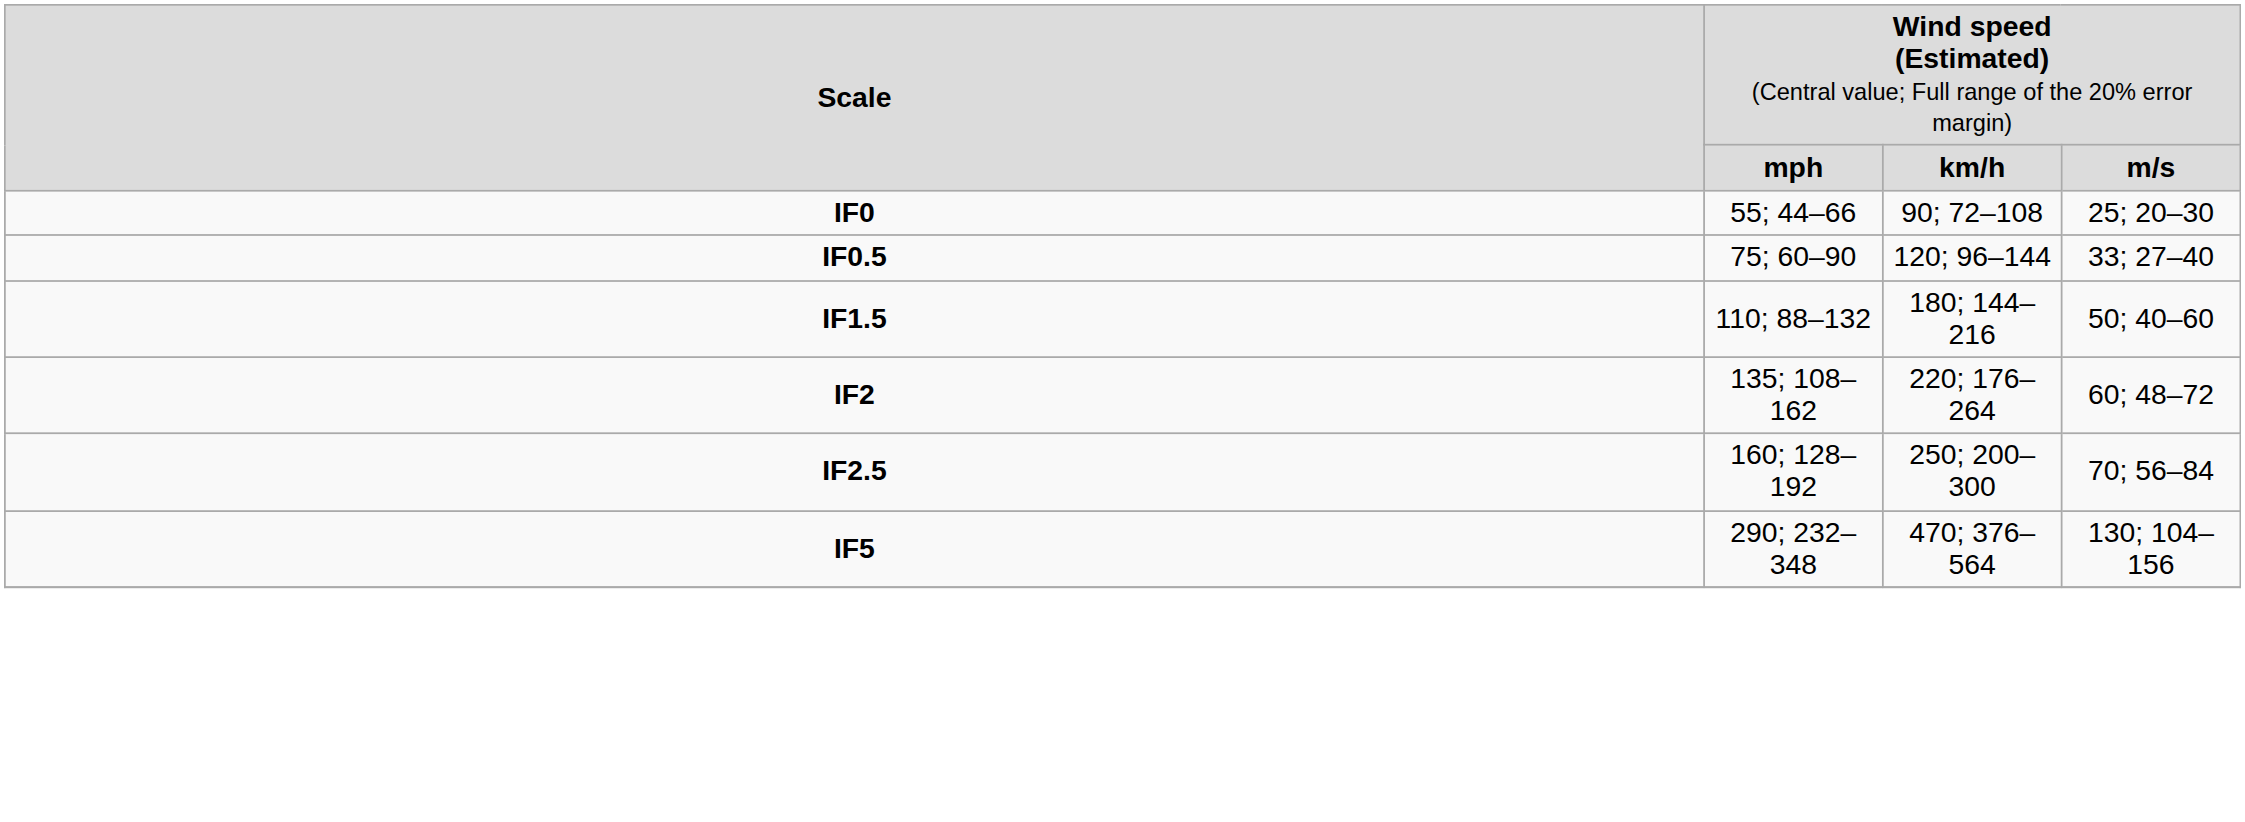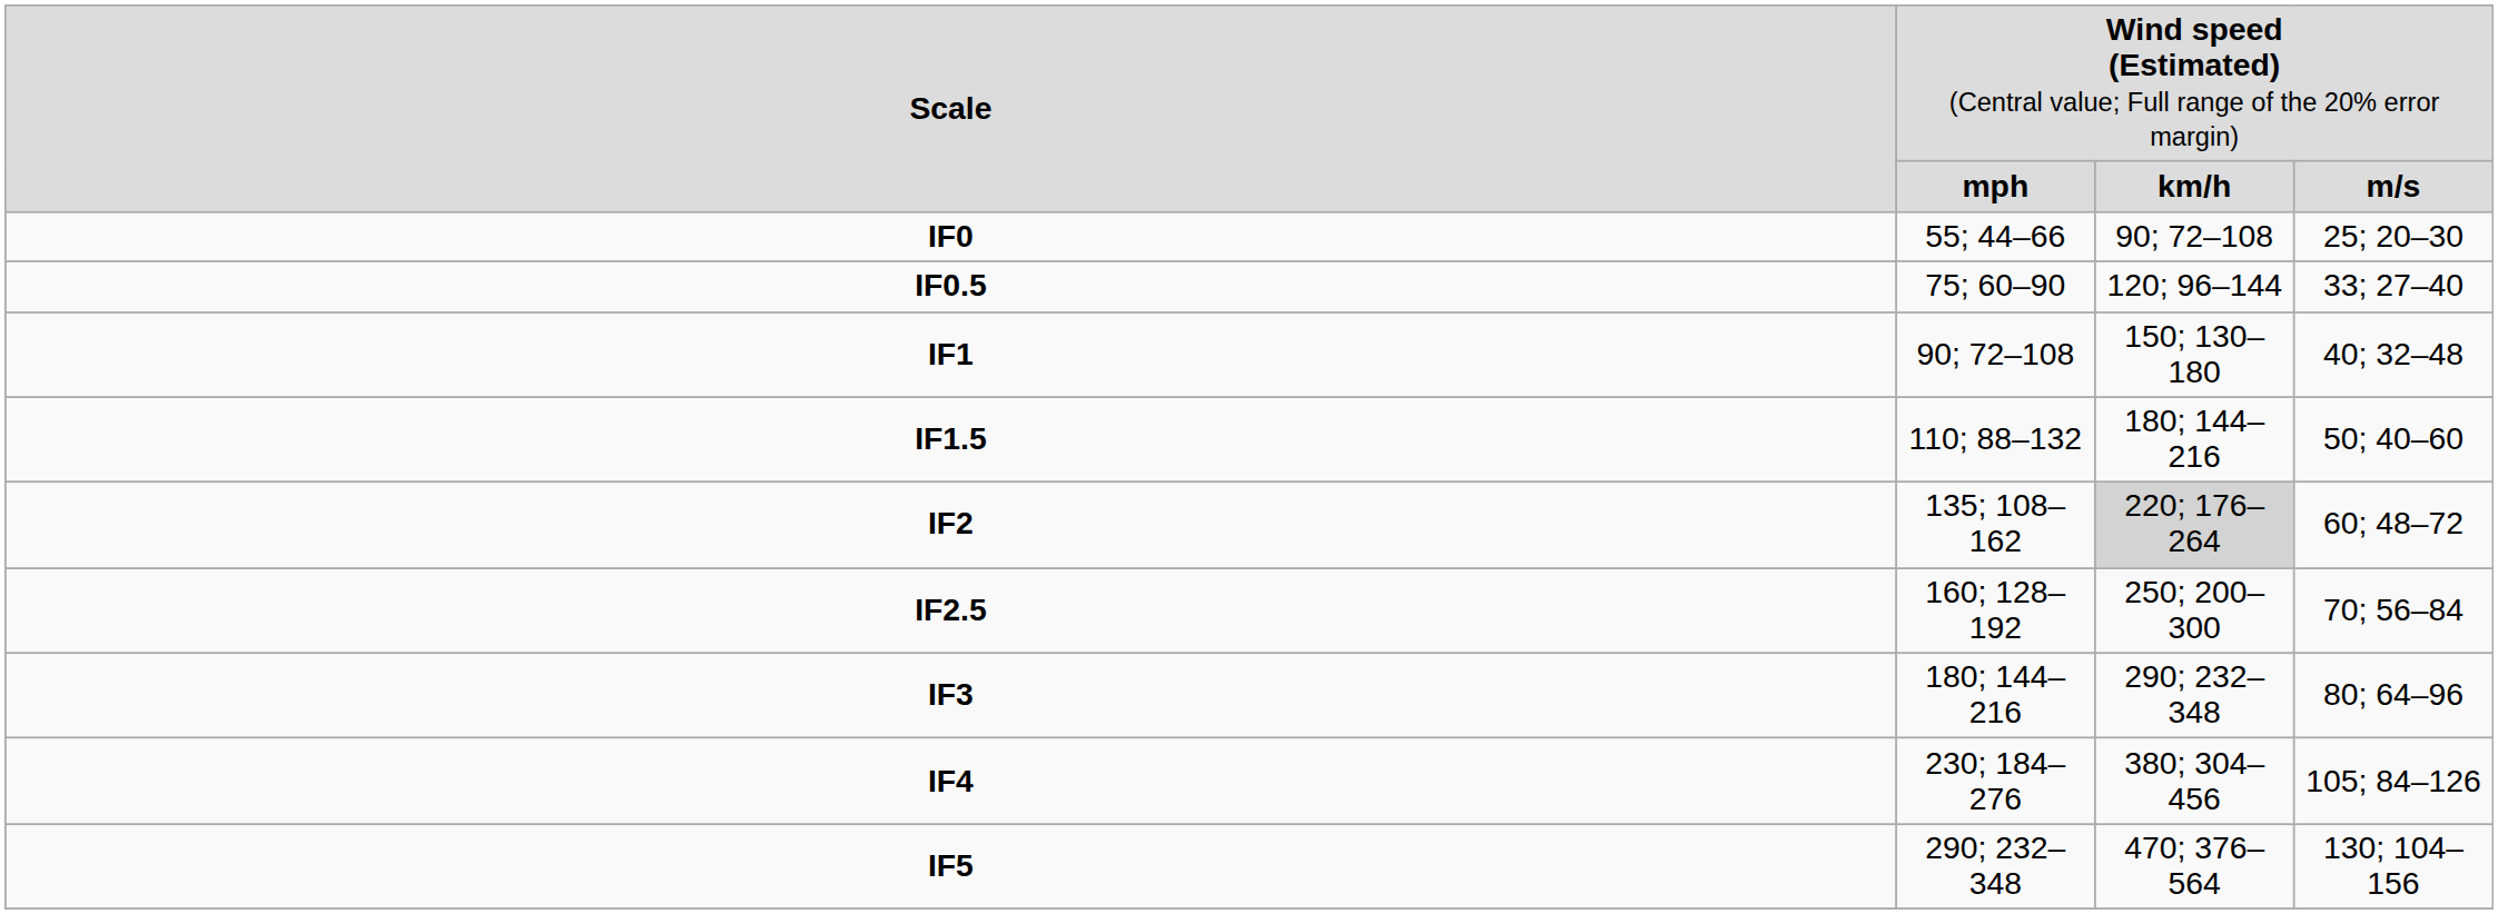+ row: IF1 | 90; 72–108 | 150; 130–180 | 40; 32–48
IF2 | column 3: no background -> lightgrey background
+ row: IF3 | 180; 144–216 | 290; 232–348 | 80; 64–96
+ row: IF4 | 230; 184–276 | 380; 304–456 | 105; 84–126
